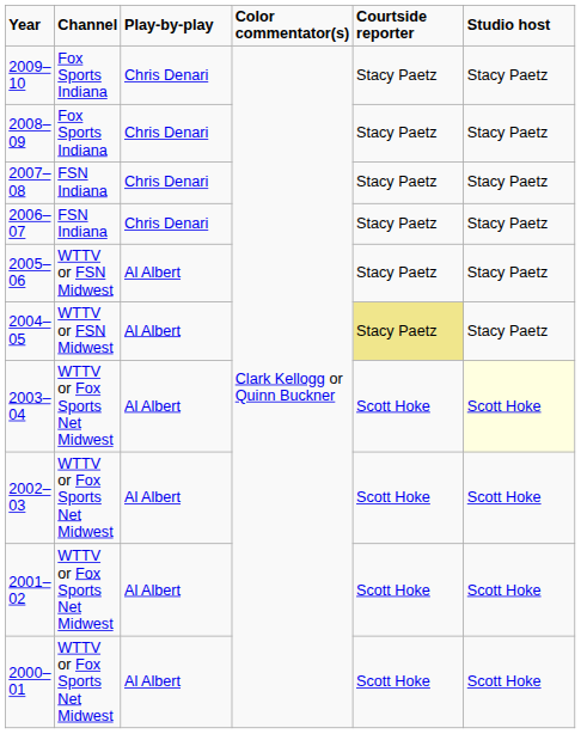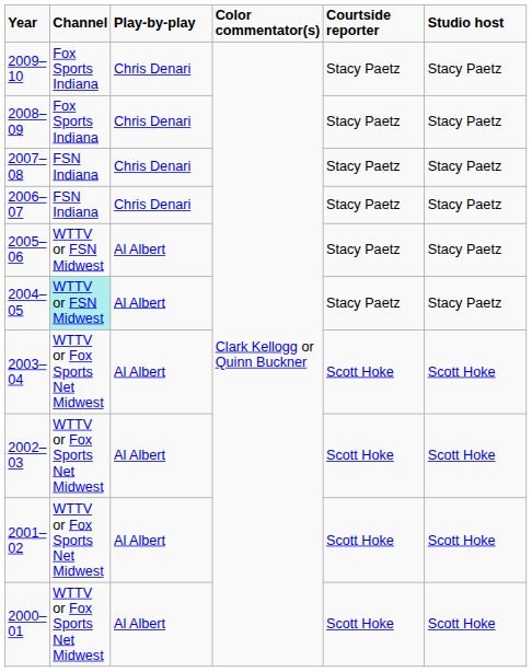2004–05 | Channel: no background -> paleturquoise background
2004–05 | Courtside reporter: khaki background -> no background
2003–04 | Studio host: lightyellow background -> no background
